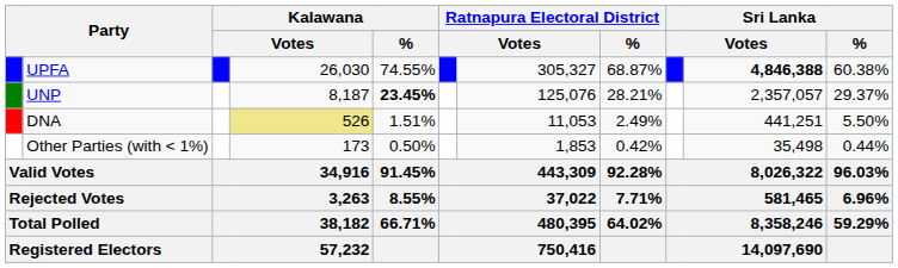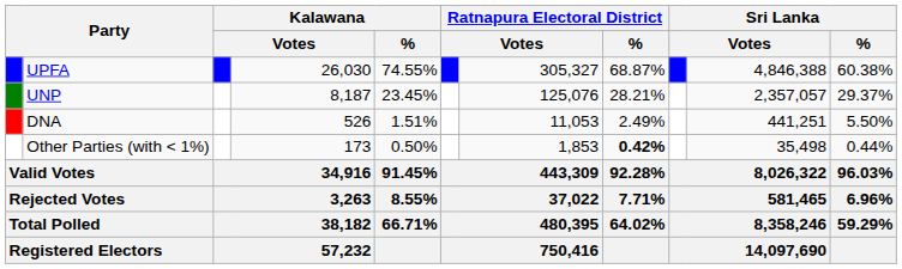UPFA | column 10: bold -> normal
UNP | Kalawana / %: bold -> normal
DNA | column 4: khaki background -> no background
Other Parties (with < 1%) | Ratnapura Electoral District / %: normal -> bold
